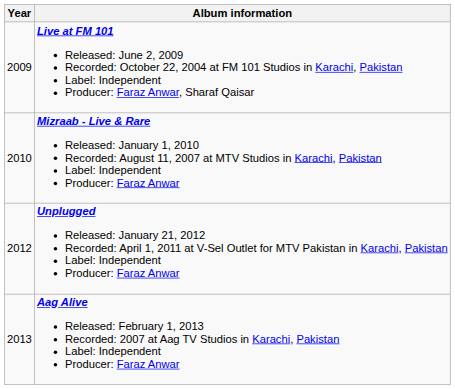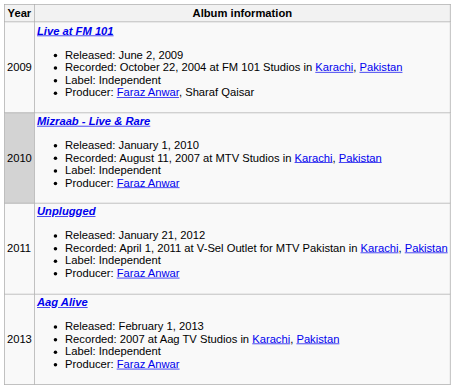row 3 | Year: no background -> lightgrey background
row 4 | Year: 2012 -> 2011
